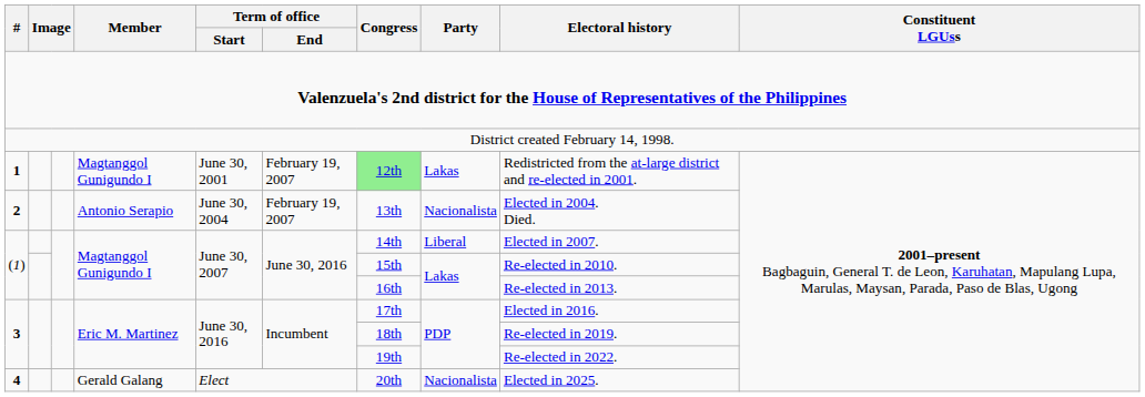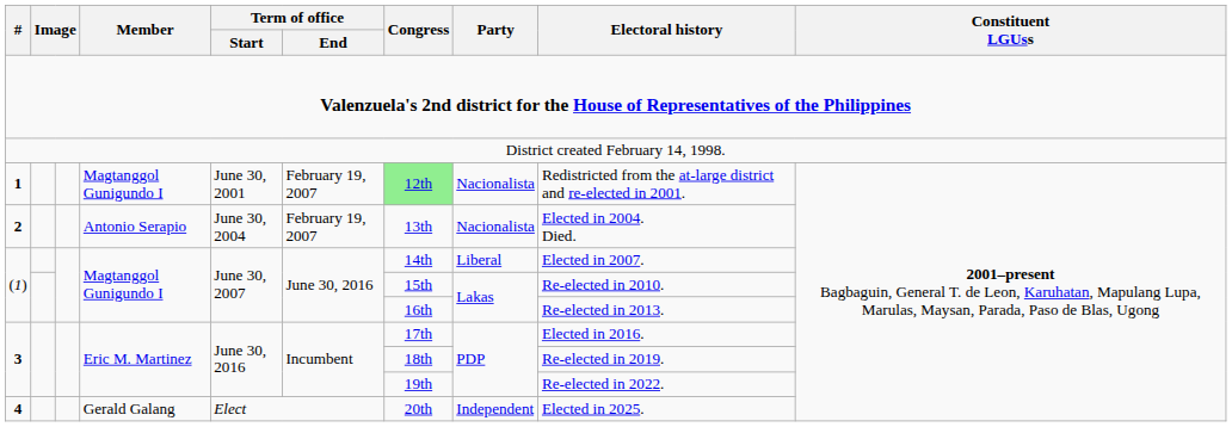1 | Party: Lakas -> Nacionalista
4 | Party: Nacionalista -> Independent
